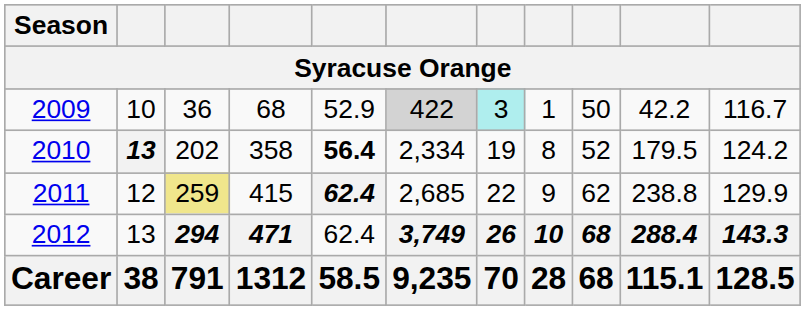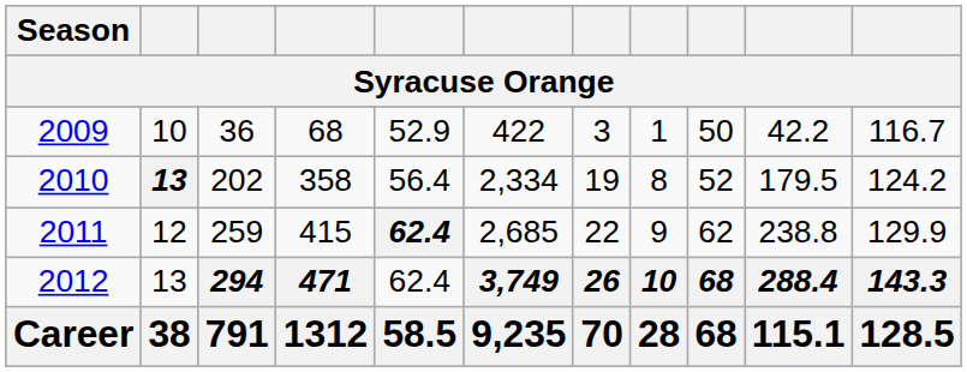2009 | column 6: lightgrey background -> no background
2009 | column 7: paleturquoise background -> no background
2010 | column 5: bold -> normal
2011 | column 3: khaki background -> no background
